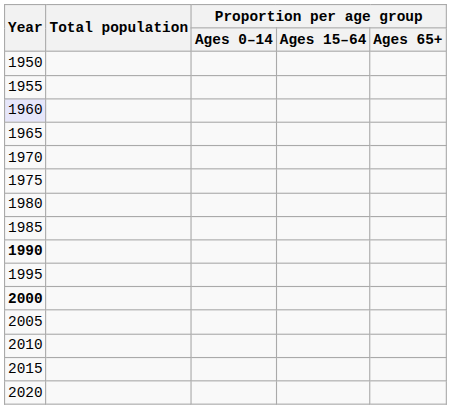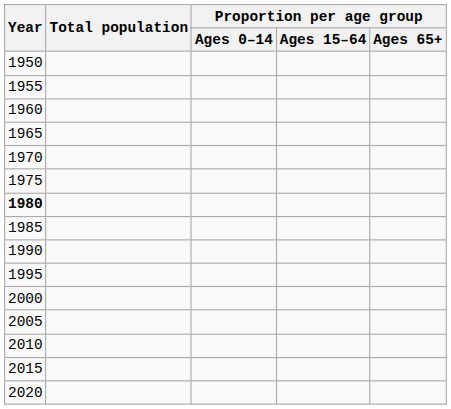1960 | Year: lavender background -> no background
1980 | Year: normal -> bold
1990 | Year: bold -> normal
2000 | Year: bold -> normal
